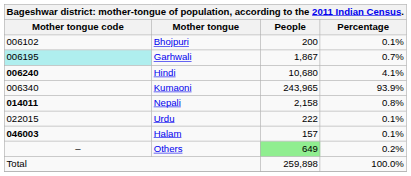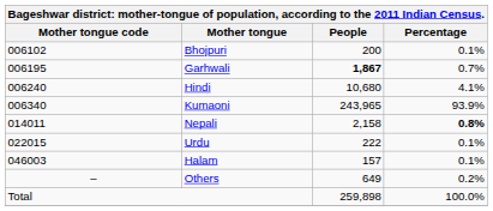Garhwali | Mother tongue code: paleturquoise background -> no background
Garhwali | People: normal -> bold
Hindi | Mother tongue code: bold -> normal
Nepali | Mother tongue code: bold -> normal
Nepali | Percentage: normal -> bold
Halam | Mother tongue code: bold -> normal
Others | People: lightgreen background -> no background
